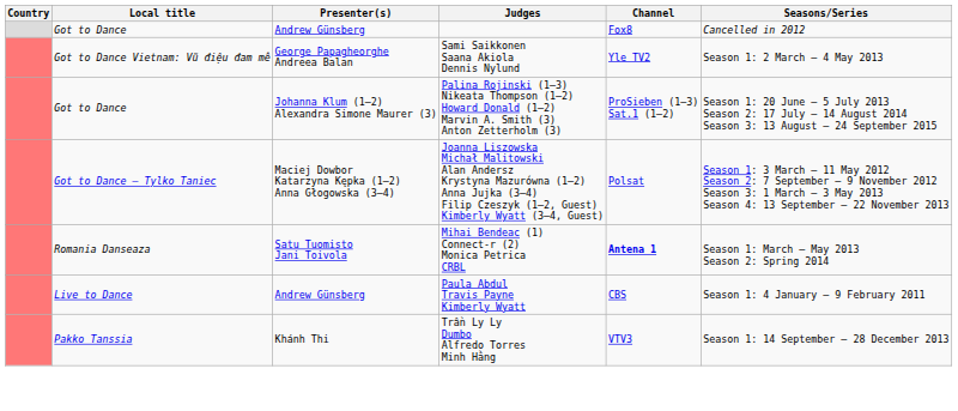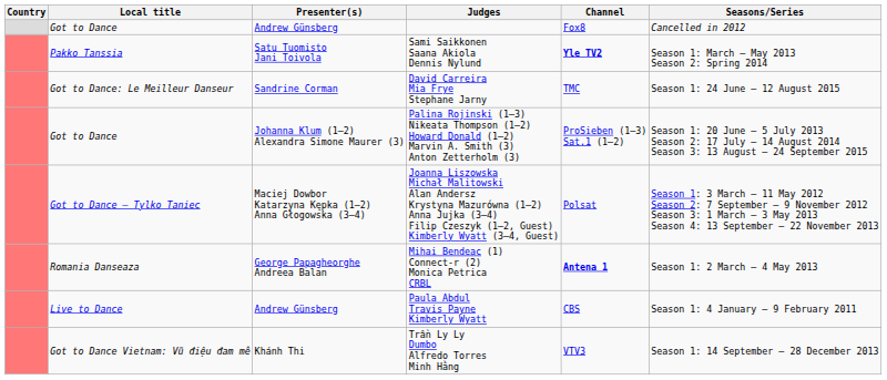Sami Saikkonen Saana Akiola Dennis Nylund | Local title: Got to Dance Vietnam: Vũ điệu đam mê -> Pakko Tanssia
Sami Saikkonen Saana Akiola Dennis Nylund | Presenter(s): George Papagheorghe Andreea Balan -> Satu Tuomisto Jani Toivola
Sami Saikkonen Saana Akiola Dennis Nylund | Channel: normal -> bold
Sami Saikkonen Saana Akiola Dennis Nylund | Seasons/Series: Season 1: 2 March – 4 May 2013 -> Season 1: March – May 2013 Season 2: Spring 2014
+ row: Got to Dance: Le Meilleur Danseur | Sandrine Corman | David Carreira Mia Frye Stephane Jarny | TMC | Season 1: 24 June – 12 August 2015
Mihai Bendeac (1) Connect-r (2) Monica Petrica CRBL | Presenter(s): Satu Tuomisto Jani Toivola -> George Papagheorghe Andreea Balan
Mihai Bendeac (1) Connect-r (2) Monica Petrica CRBL | Seasons/Series: Season 1: March – May 2013 Season 2: Spring 2014 -> Season 1: 2 March – 4 May 2013
Trần Ly Ly Dumbo Alfredo Torres Minh Hằng | Local title: Pakko Tanssia -> Got to Dance Vietnam: Vũ điệu đam mê
